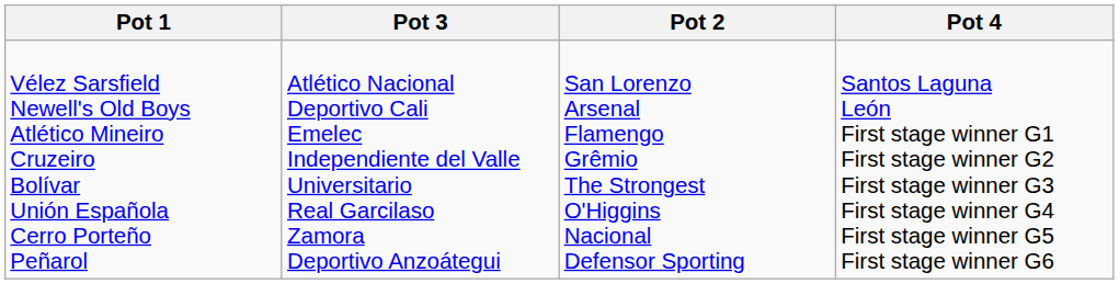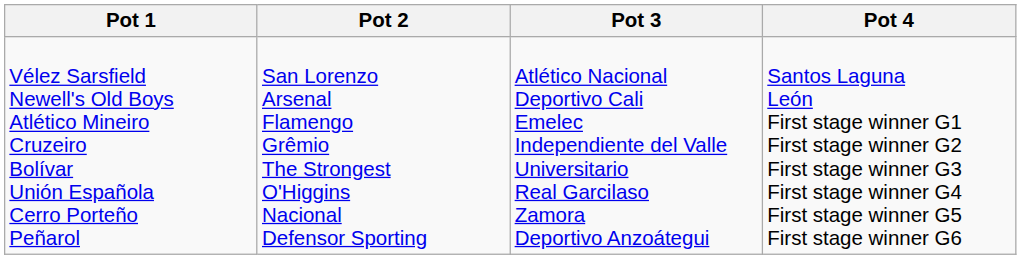columns swapped: Pot 2 <-> Pot 3
